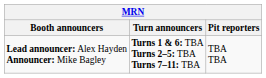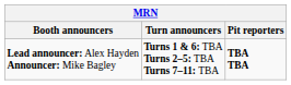Lead announcer: Alex Hayden Announcer: Mike Bagley | Pit reporters: normal -> bold
